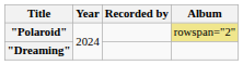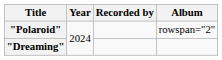"Polaroid" | Album: khaki background -> no background
